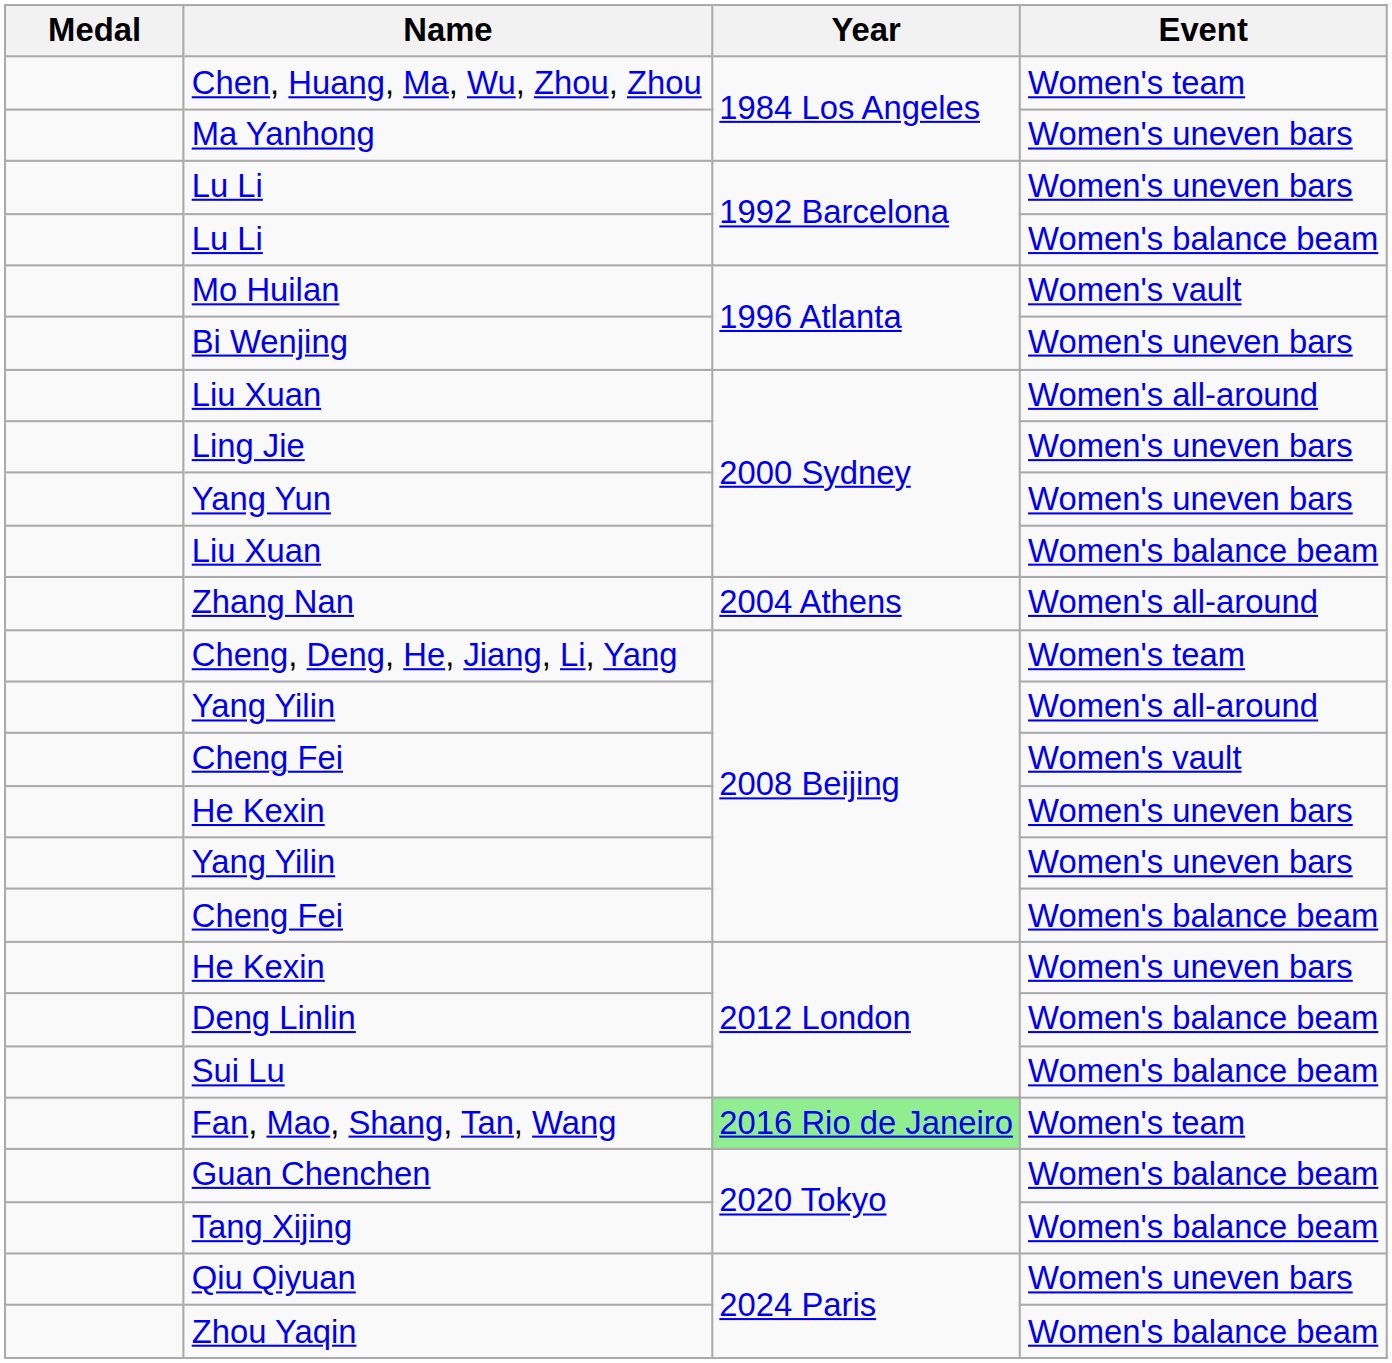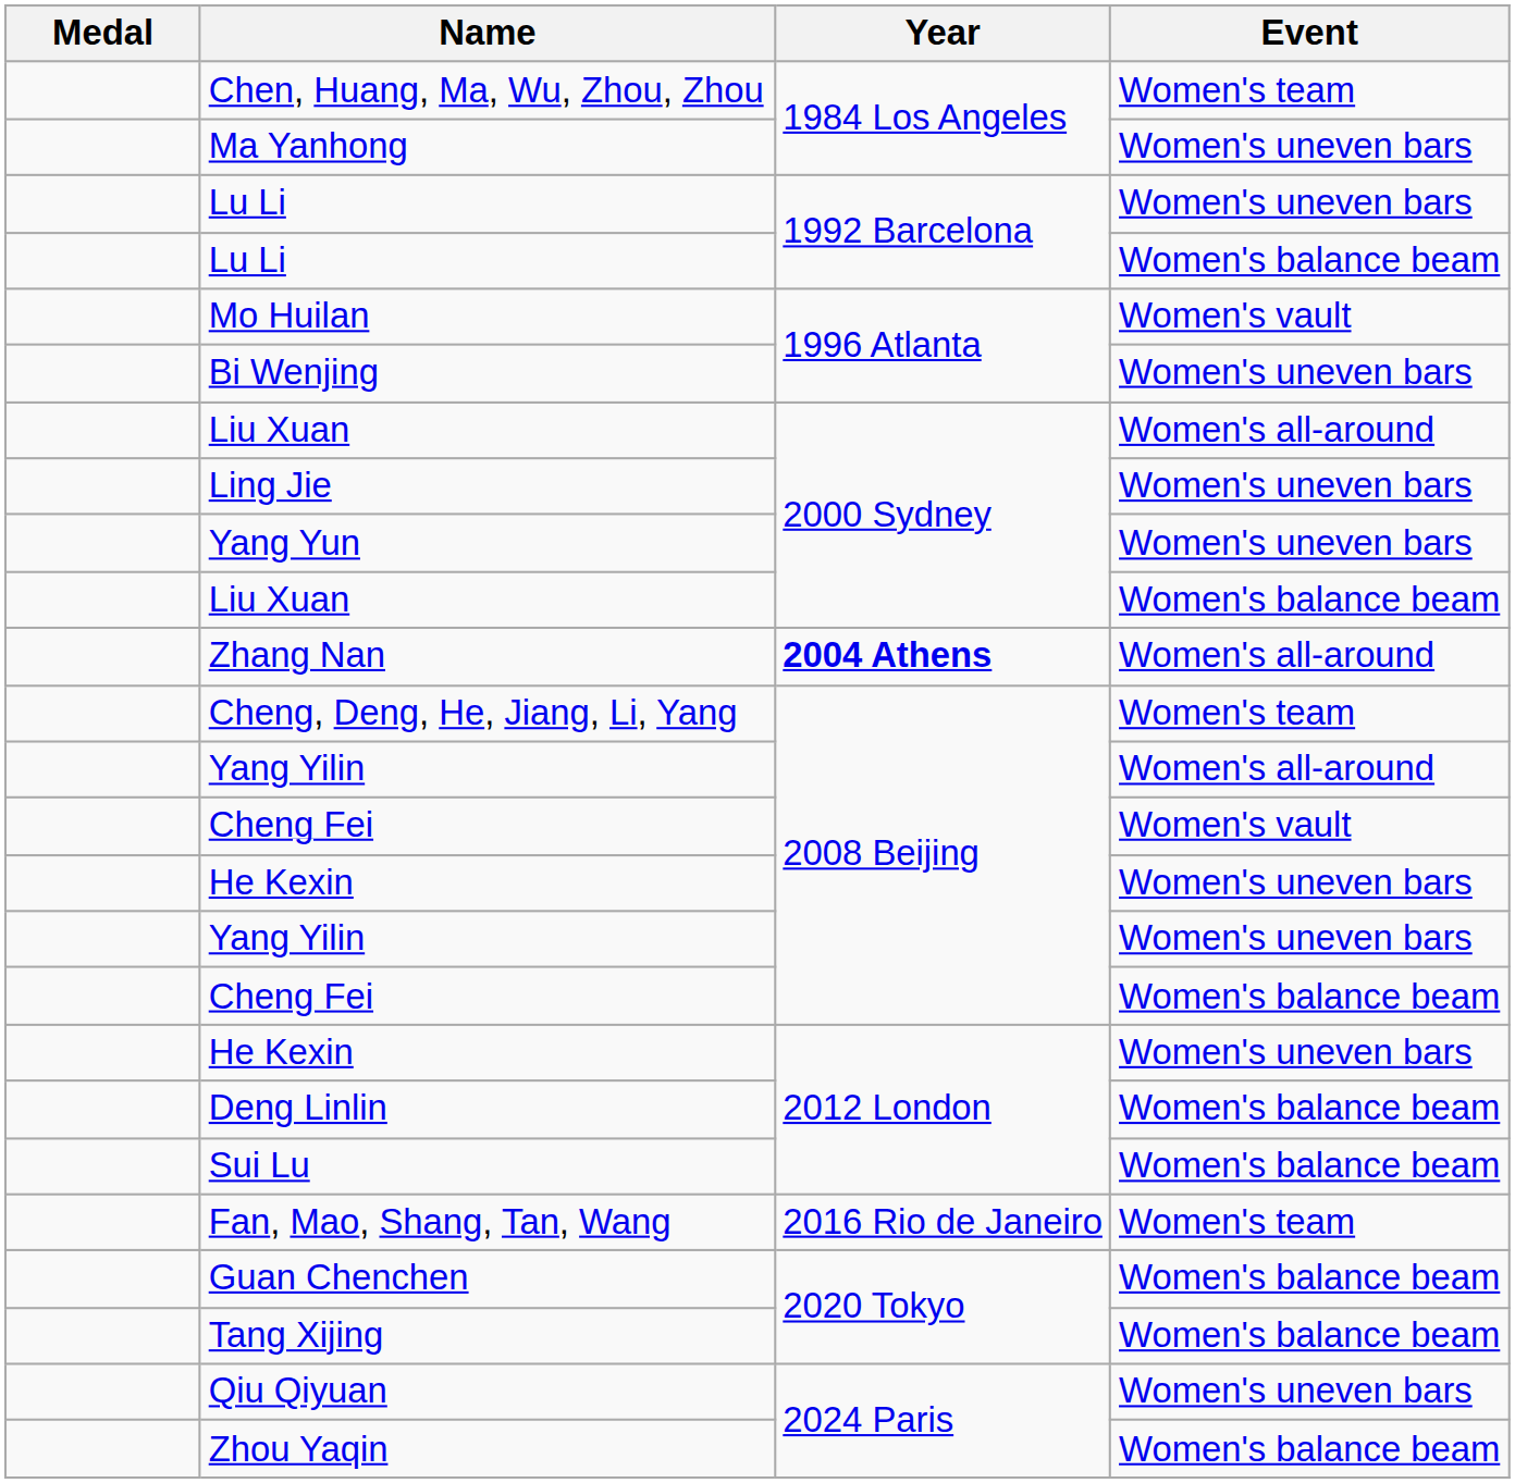Zhang Nan | Year: normal -> bold
Fan, Mao, Shang, Tan, Wang | Year: lightgreen background -> no background
